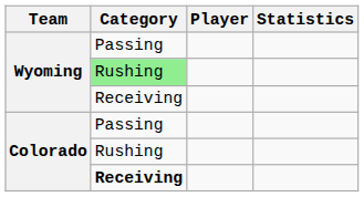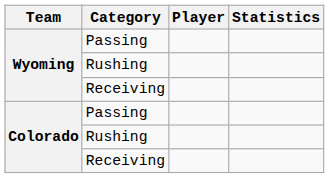Wyoming / Rushing | Category: lightgreen background -> no background
Colorado / Receiving | Category: bold -> normal
